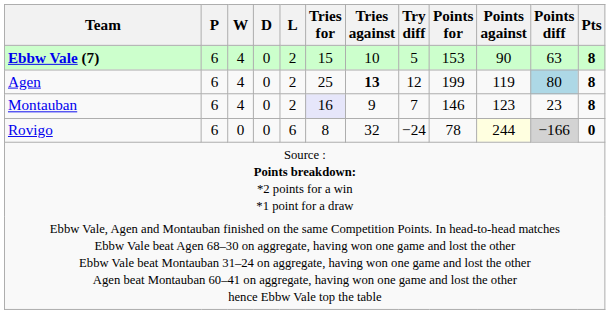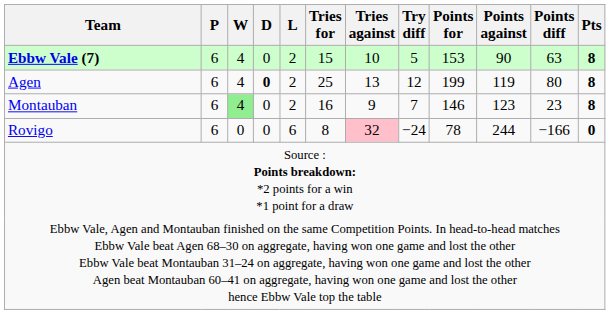Agen | D: normal -> bold
Agen | Tries against: bold -> normal
Agen | Points diff: lightblue background -> no background
Montauban | W: no background -> lightgreen background
Montauban | Tries for: lavender background -> no background
Rovigo | Tries against: no background -> pink background
Rovigo | Points against: lightyellow background -> no background
Rovigo | Points diff: lightgrey background -> no background
